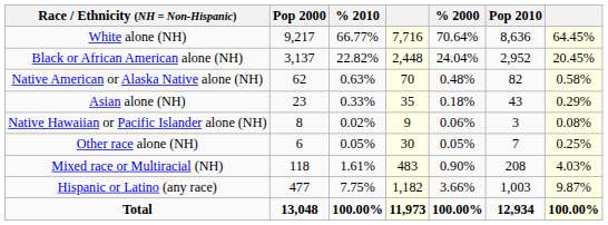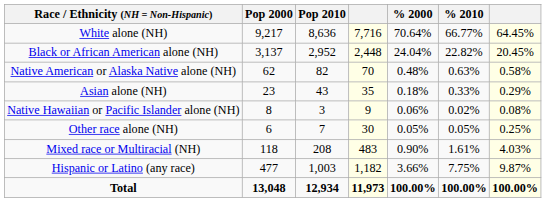columns swapped: Pop 2010 <-> % 2010
